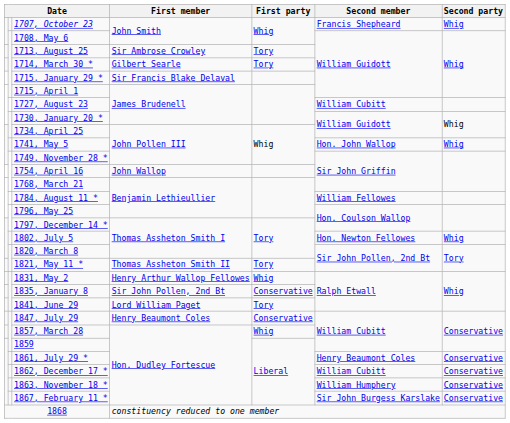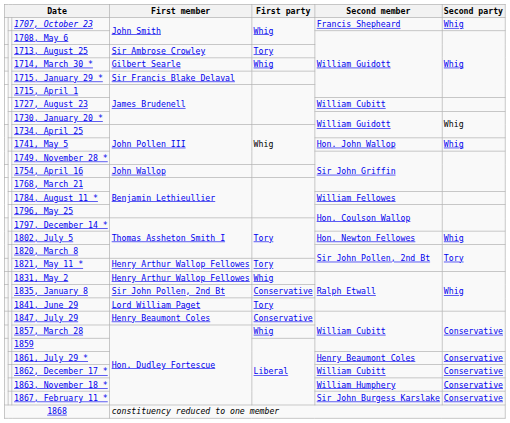1714, March 30 * | First party: Tory -> Whig
1821, May 11 * | First member: Thomas Assheton Smith II -> Henry Arthur Wallop Fellowes
